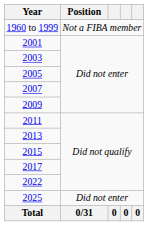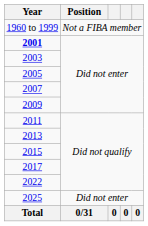2001 | Year: normal -> bold
